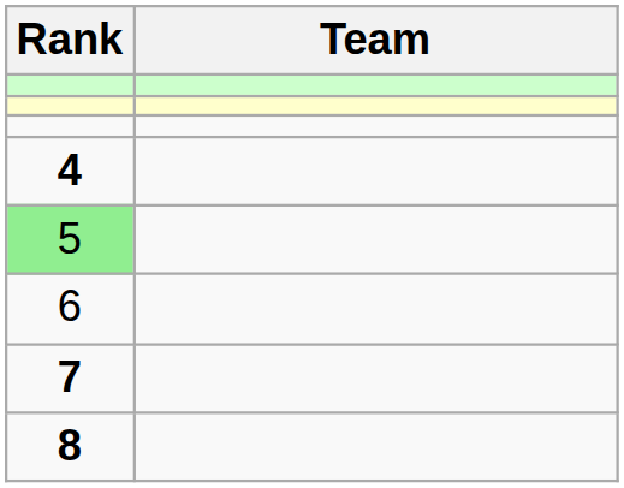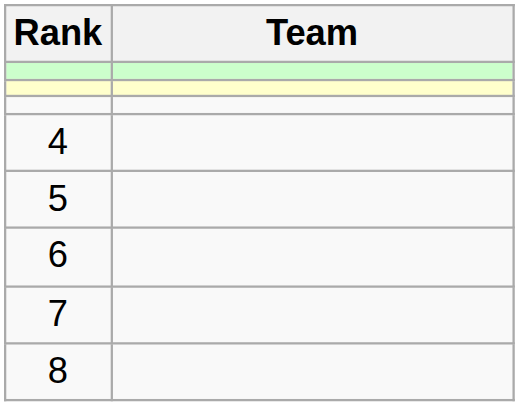row 5 | Rank: bold -> normal
row 6 | Rank: lightgreen background -> no background
row 8 | Rank: bold -> normal
row 9 | Rank: bold -> normal
